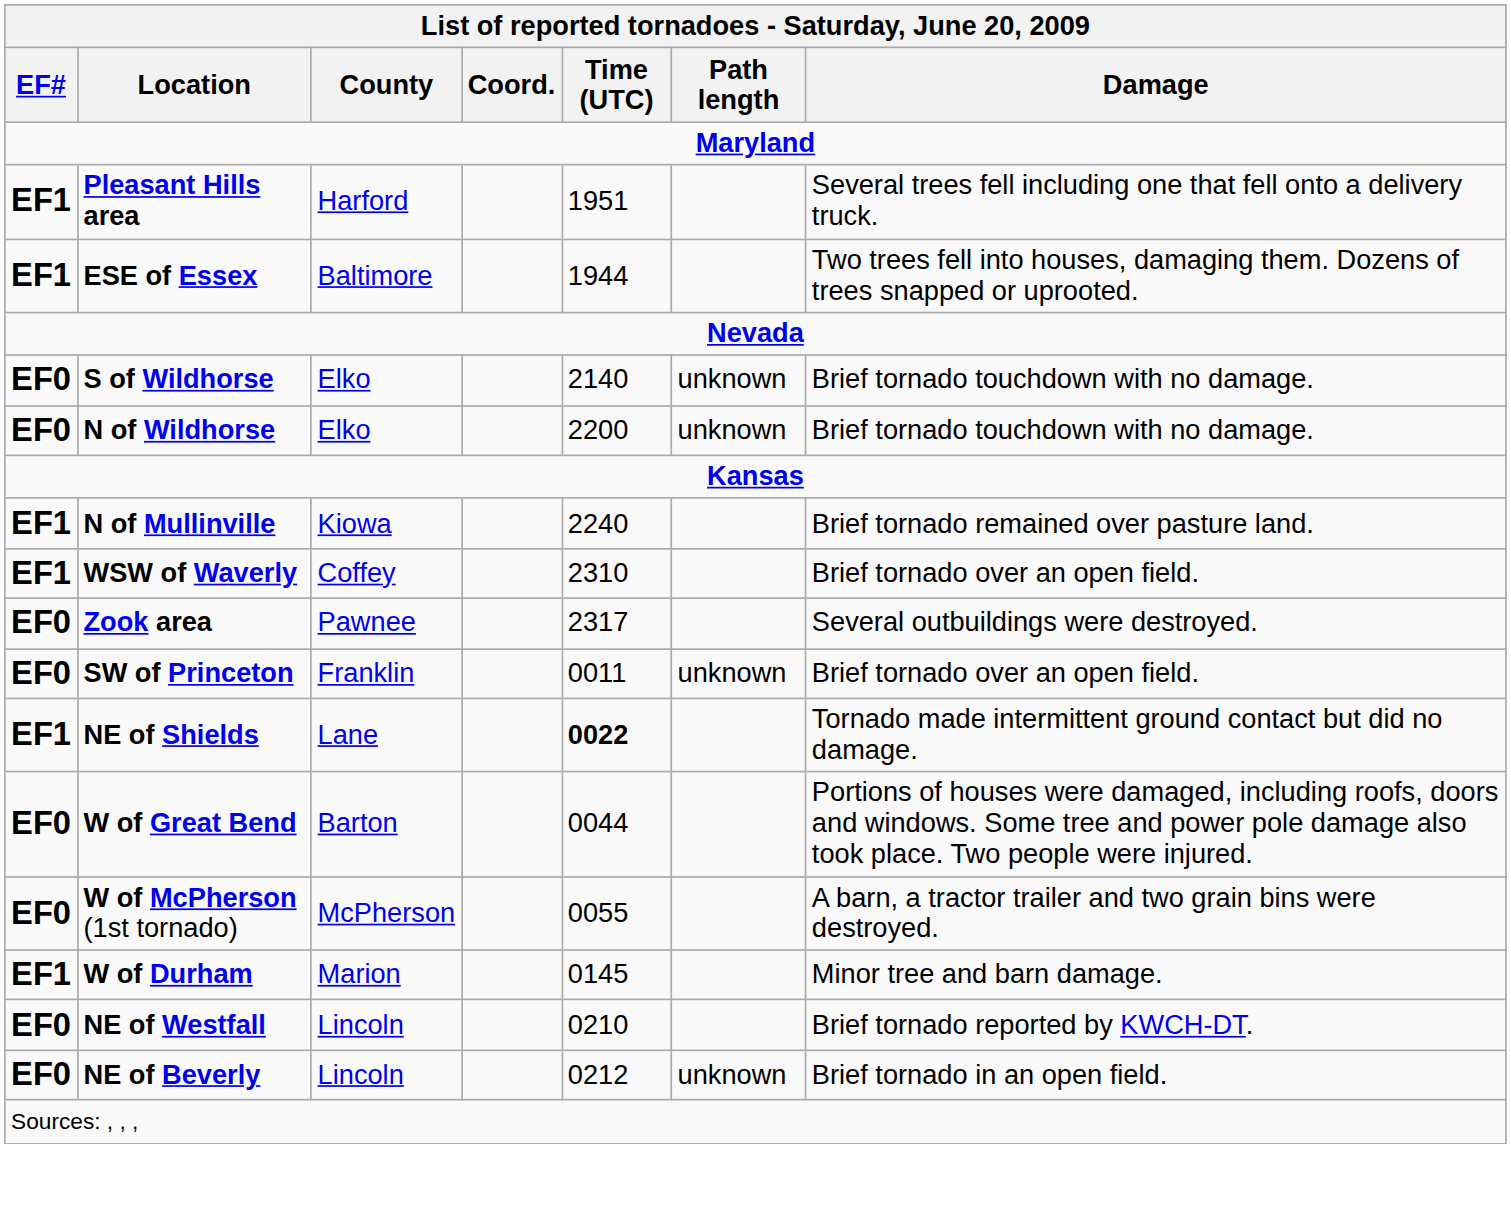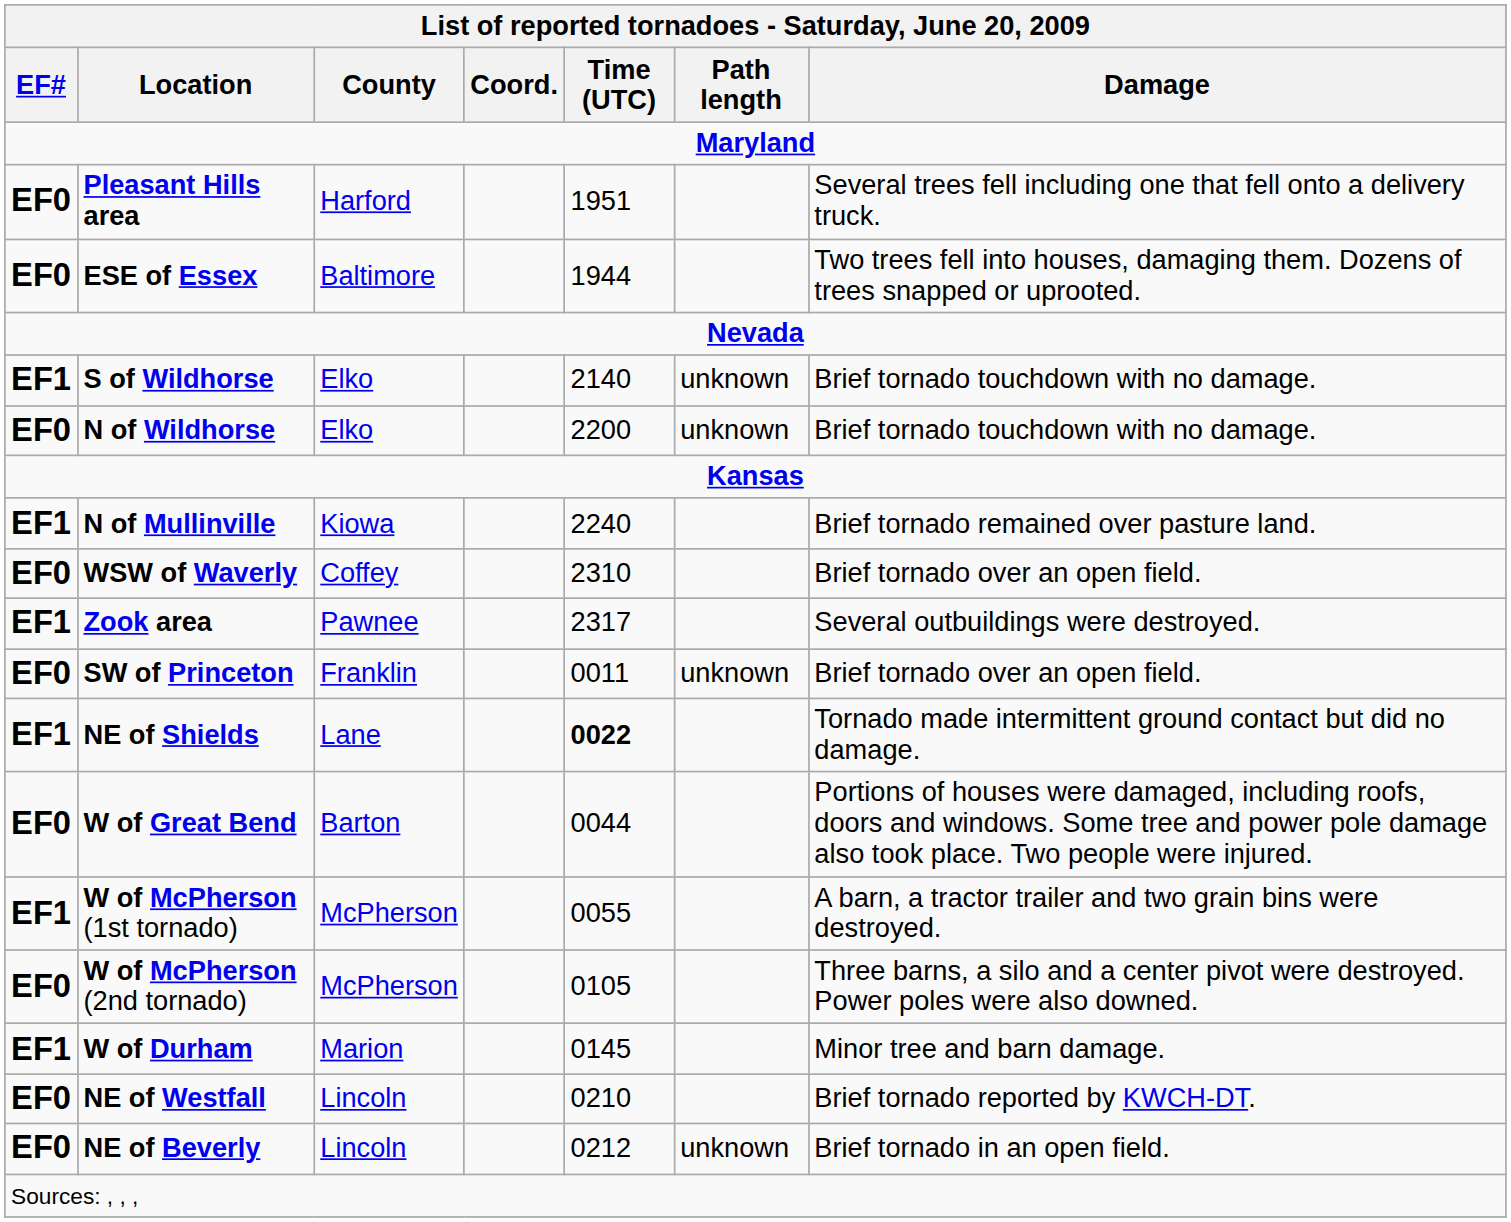Pleasant Hills area | EF#: EF1 -> EF0
ESE of Essex | EF#: EF1 -> EF0
S of Wildhorse | EF#: EF0 -> EF1
WSW of Waverly | EF#: EF1 -> EF0
Zook area | EF#: EF0 -> EF1
W of McPherson (1st tornado) | EF#: EF0 -> EF1
+ row: EF0 | W of McPherson (2nd tornado) | McPherson | 0105 | Three barns, a silo and a center pivot were destroyed. Power poles were also downed.
